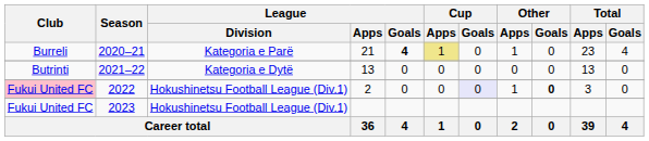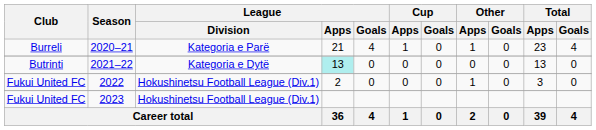2020–21 | League / Goals: bold -> normal
2020–21 | Cup / Apps: khaki background -> no background
2021–22 | League / Apps: no background -> paleturquoise background
2022 | Club: pink background -> no background
2022 | Cup / Goals: lavender background -> no background
2022 | Other / Goals: bold -> normal
